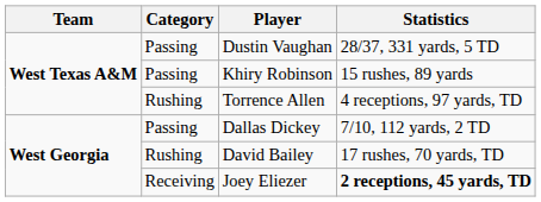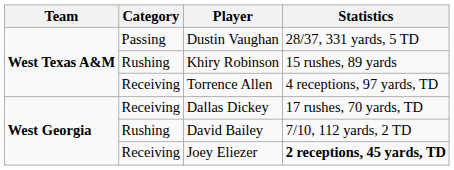Khiry Robinson | Category: Passing -> Rushing
Torrence Allen | Category: Rushing -> Receiving
Dallas Dickey | Category: Passing -> Receiving
Dallas Dickey | Statistics: 7/10, 112 yards, 2 TD -> 17 rushes, 70 yards, TD
David Bailey | Statistics: 17 rushes, 70 yards, TD -> 7/10, 112 yards, 2 TD
